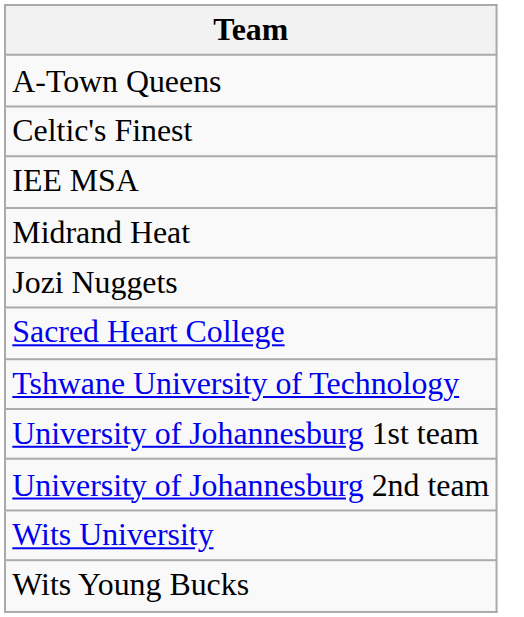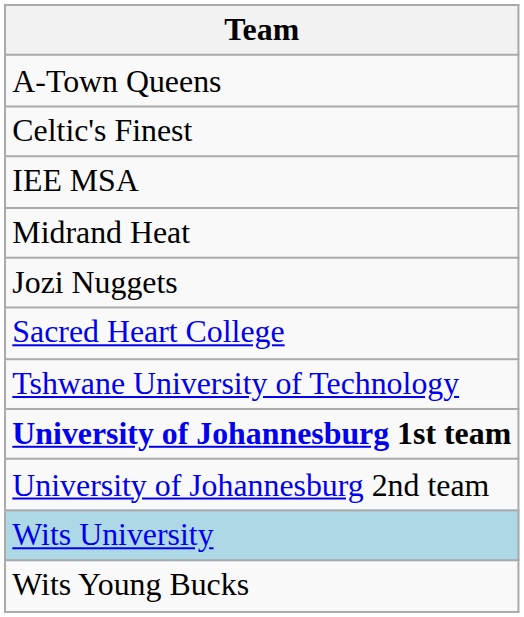row 9 | column 1: normal -> bold
row 11 | column 1: no background -> lightblue background
